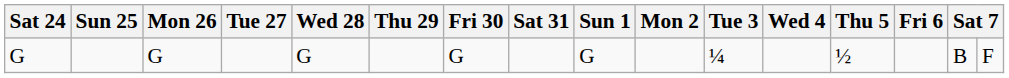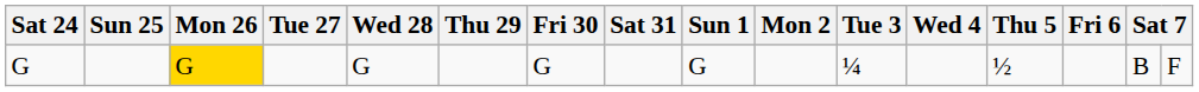row 2 | Mon 26: no background -> gold background
